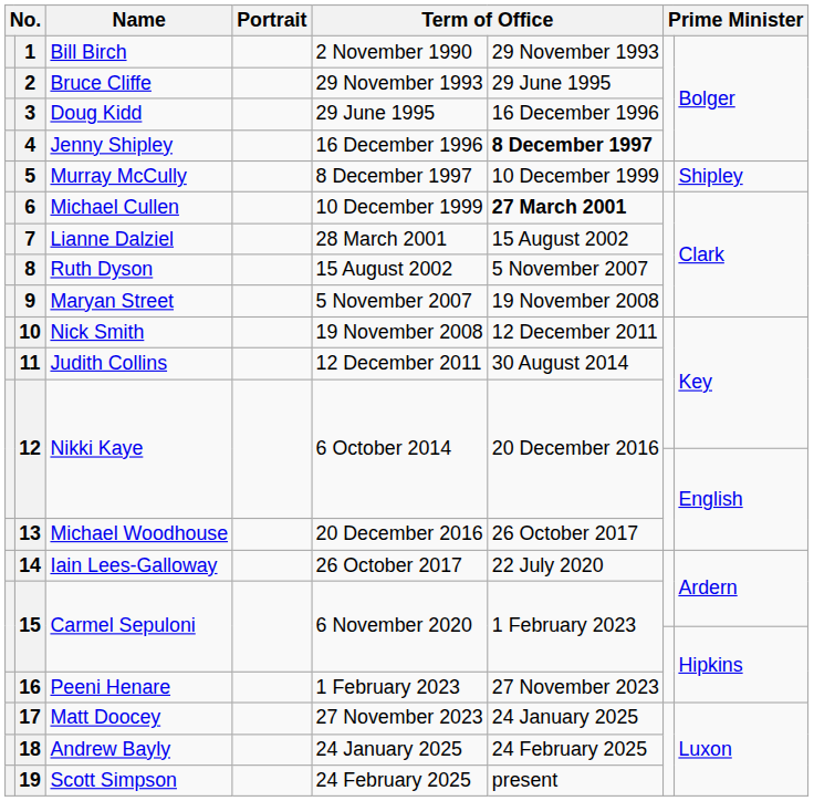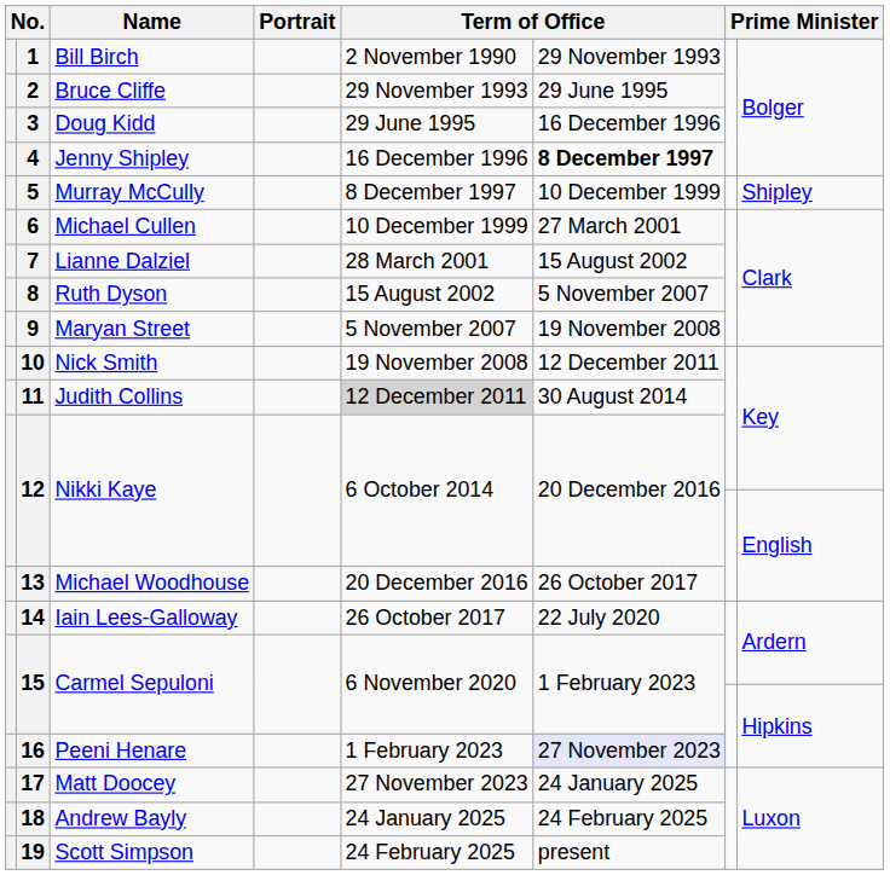6 | column 6: bold -> normal
11 | column 5: no background -> lightgrey background
16 | column 6: no background -> lavender background
